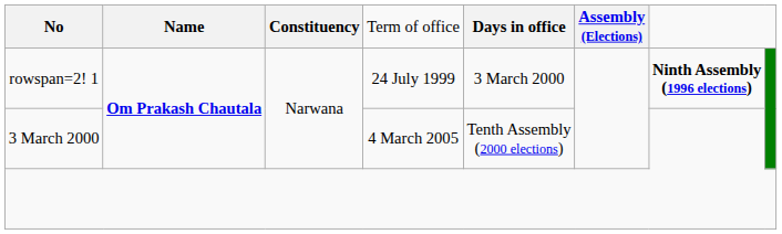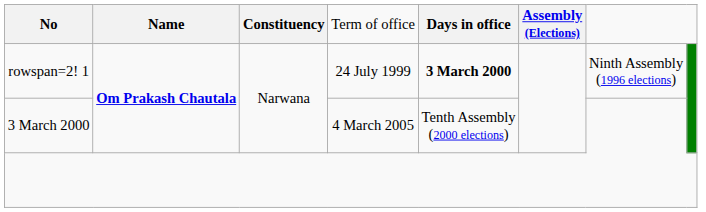rowspan=2! 1 | column 5: normal -> bold
rowspan=2! 1 | column 7: bold -> normal
